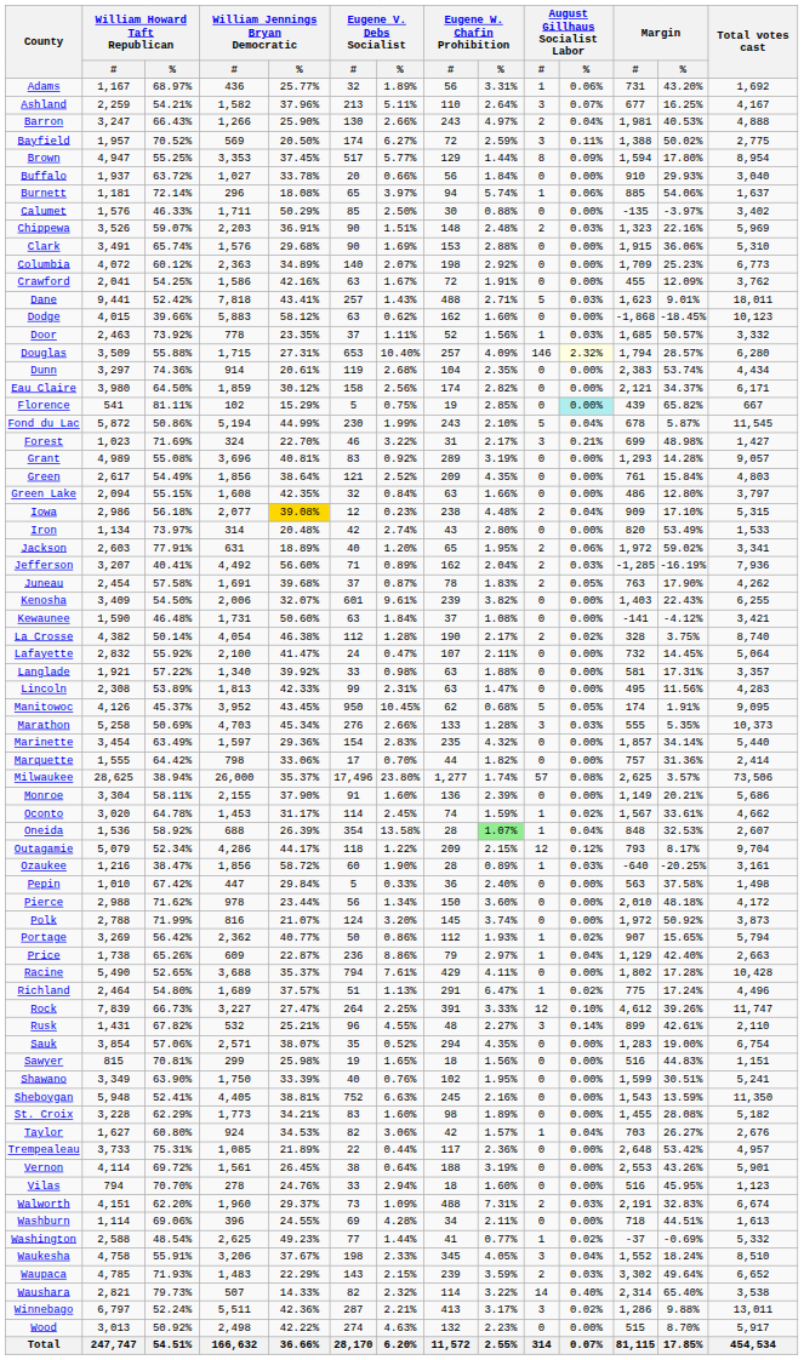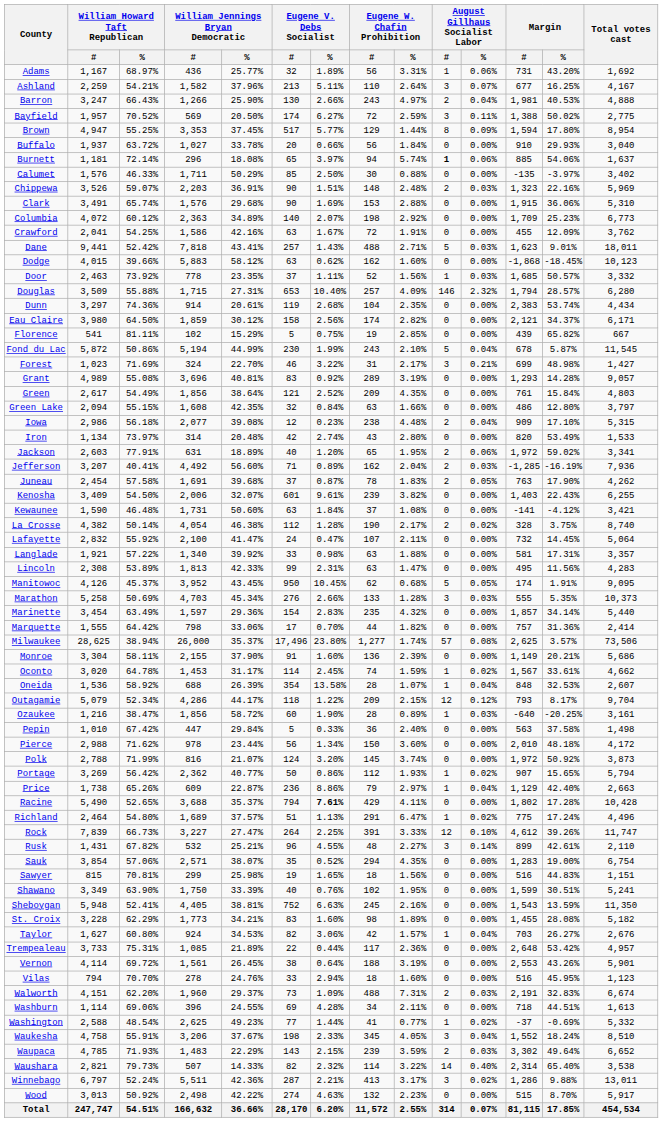Burnett | August Gillhaus Socialist Labor / #: normal -> bold
Douglas | August Gillhaus Socialist Labor / %: lightyellow background -> no background
Florence | August Gillhaus Socialist Labor / %: paleturquoise background -> no background
Iowa | William Jennings Bryan Democratic / %: gold background -> no background
Oneida | Eugene W. Chafin Prohibition / %: lightgreen background -> no background
Racine | Eugene V. Debs Socialist / %: normal -> bold
